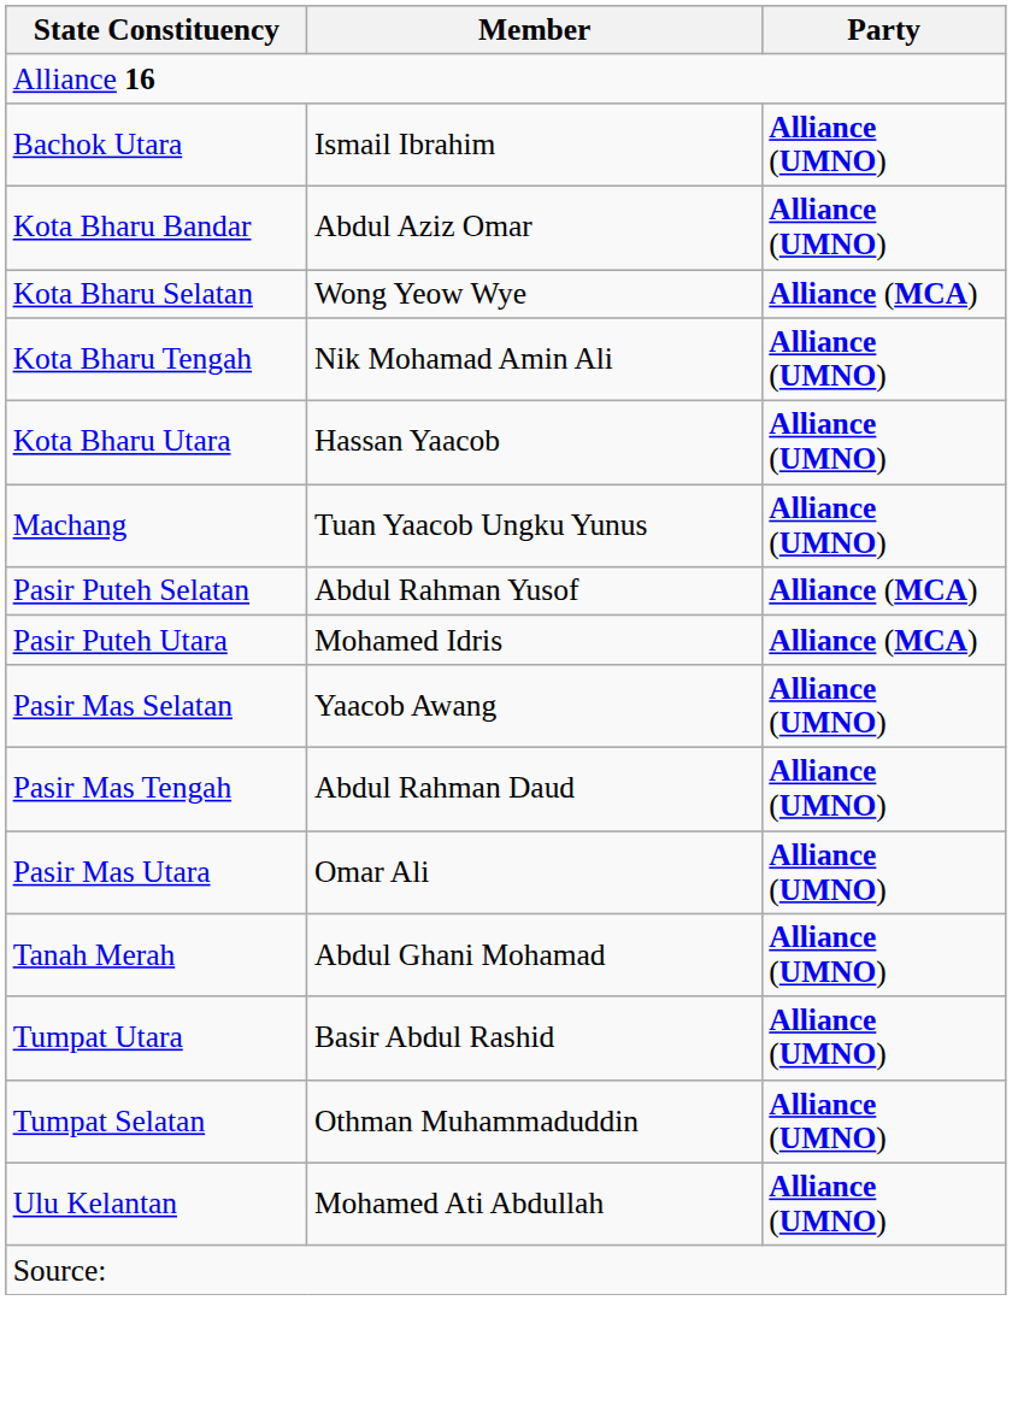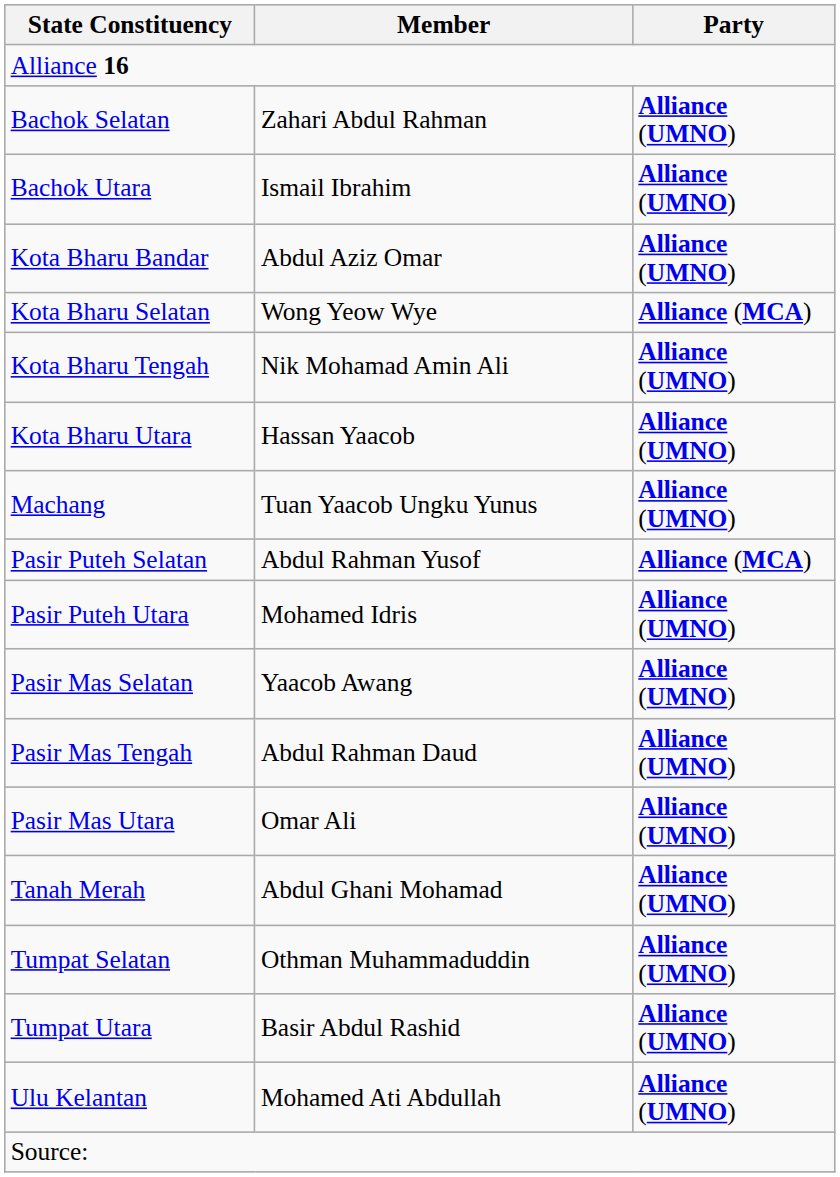+ row: Bachok Selatan | Zahari Abdul Rahman | Alliance (UMNO)
Pasir Puteh Utara | Party: Alliance (MCA) -> Alliance (UMNO)
rows swapped: Tumpat Utara <-> Tumpat Selatan
